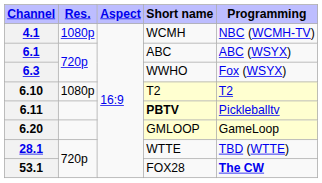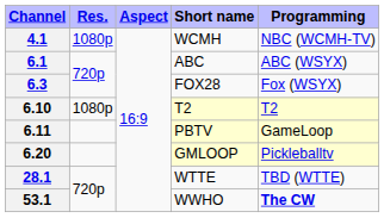6.3 | Short name: WWHO -> FOX28
6.11 | Short name: bold -> normal
6.11 | Programming: Pickleballtv -> GameLoop
6.20 | Programming: GameLoop -> Pickleballtv
53.1 | Short name: FOX28 -> WWHO
